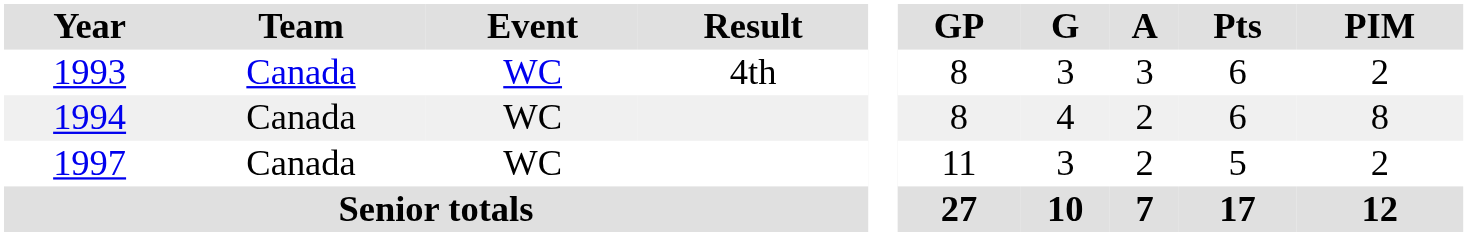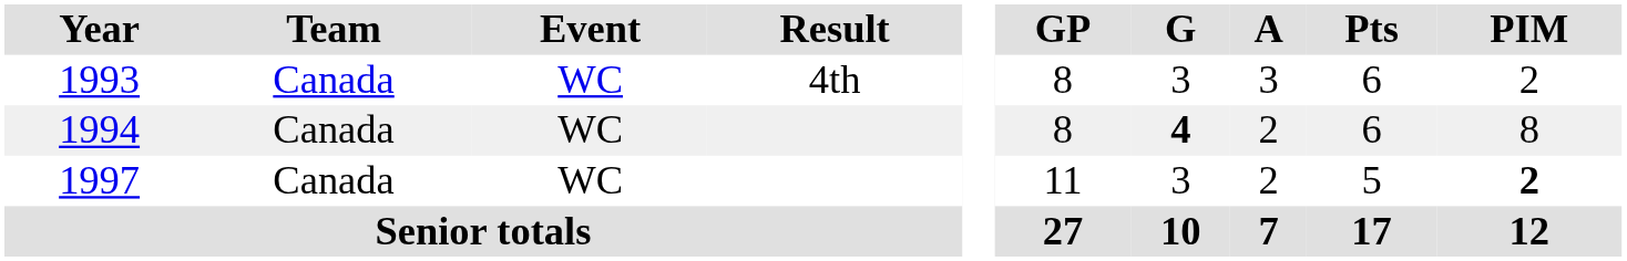1994 | G: normal -> bold
1997 | PIM: normal -> bold
